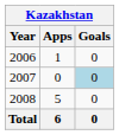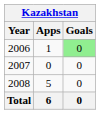2006 | Goals: no background -> lightgreen background
2007 | Goals: lightblue background -> no background
